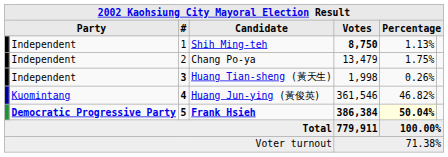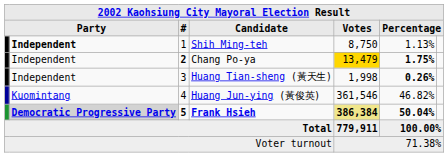Shih Ming-teh | column 2: normal -> bold
Shih Ming-teh | Votes: bold -> normal
Chang Po-ya | #: normal -> bold
Chang Po-ya | Votes: no background -> gold background
Chang Po-ya | column 6: normal -> bold
Huang Tian-sheng (黃天生) | #: bold -> normal
Huang Tian-sheng (黃天生) | column 6: normal -> bold
Huang Jun-ying (黃俊英) | #: bold -> normal
Frank Hsieh | column 2: no background -> lightgrey background
Frank Hsieh | Votes: no background -> khaki background
Frank Hsieh | column 6: lightyellow background -> no background
